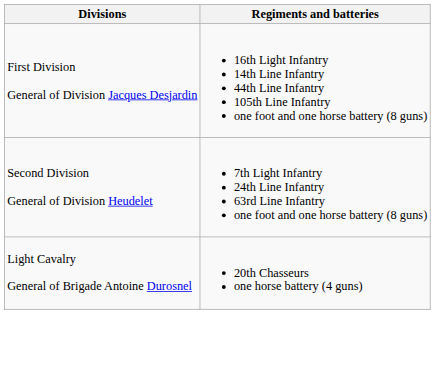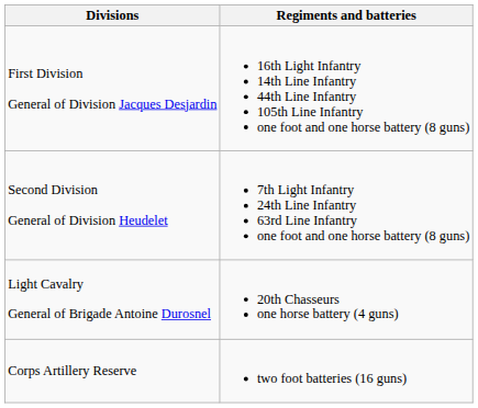+ row: Corps Artillery Reserve | two foot batteries (16 guns)
